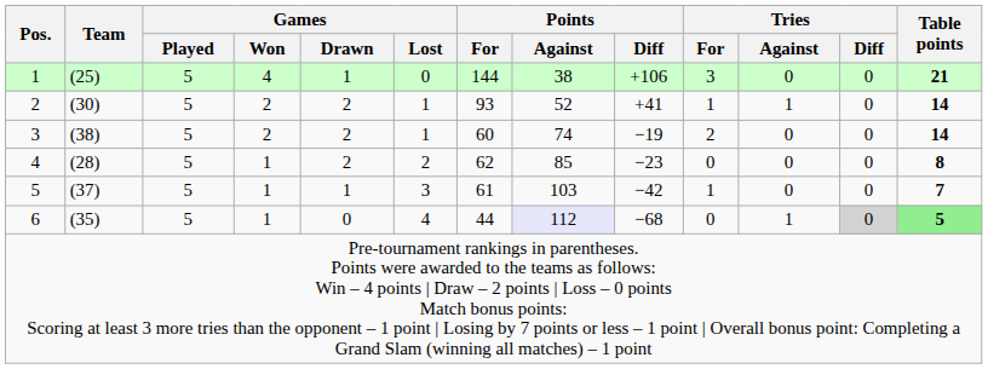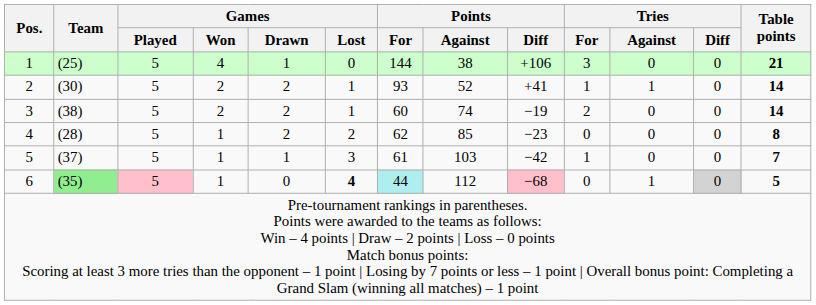6 | Team: no background -> lightgreen background
6 | Games / Played: no background -> pink background
6 | Games / Lost: normal -> bold
6 | Points / For: no background -> paleturquoise background
6 | Points / Against: lavender background -> no background
6 | Points / Diff: no background -> pink background
6 | Table points: lightgreen background -> no background
